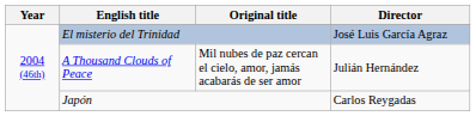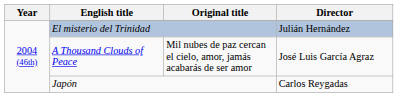El misterio del Trinidad | Director: José Luis García Agraz -> Julián Hernández
A Thousand Clouds of Peace | Director: Julián Hernández -> José Luis García Agraz
